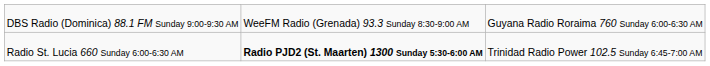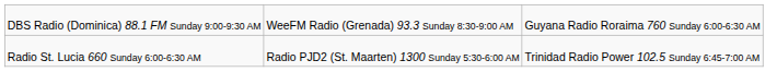Radio St. Lucia 660 Sunday 6:00-6:30 AM | column 2: bold -> normal
